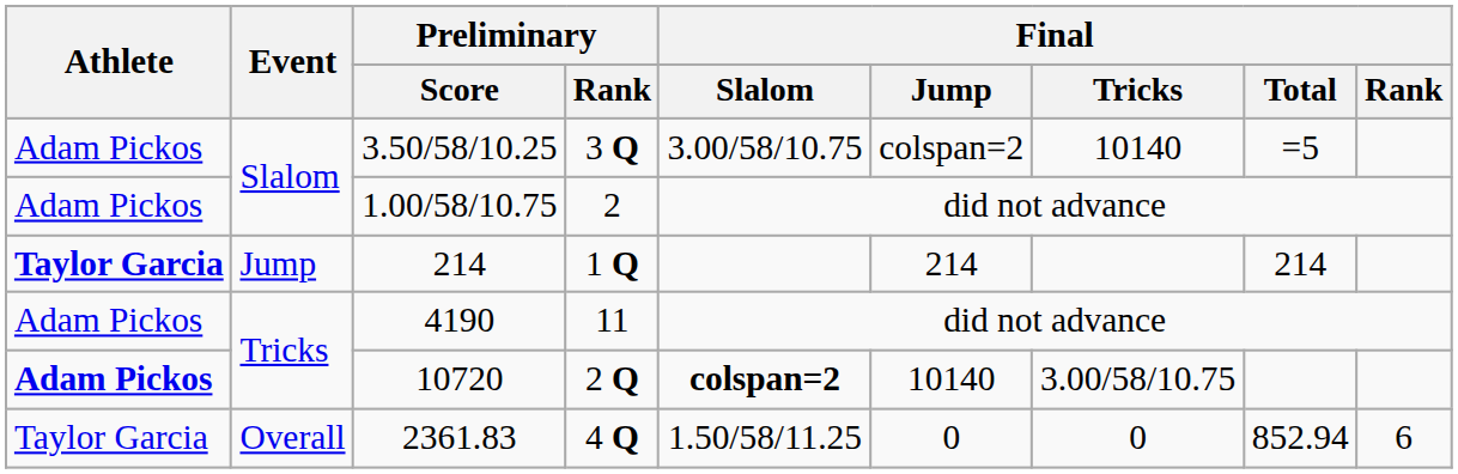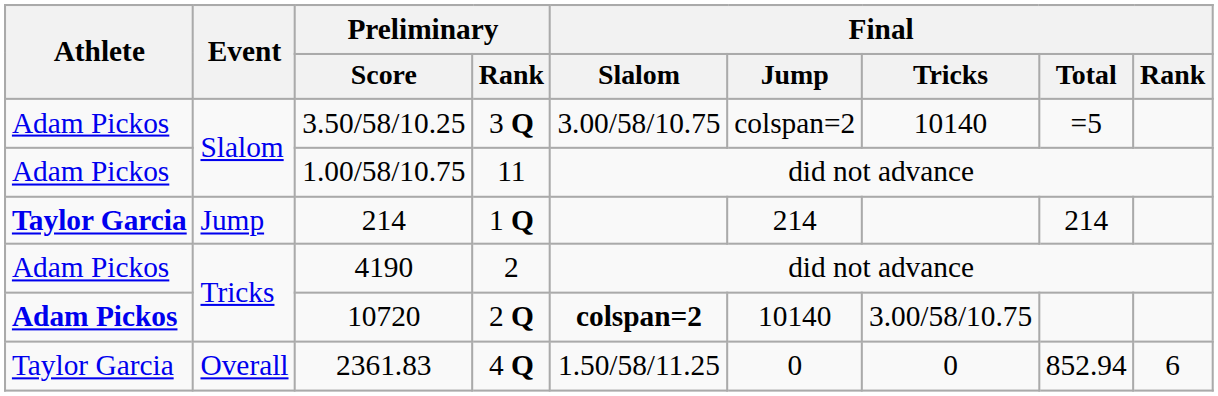1.00/58/10.75 | Preliminary / Rank: 2 -> 11
4190 | Preliminary / Rank: 11 -> 2
